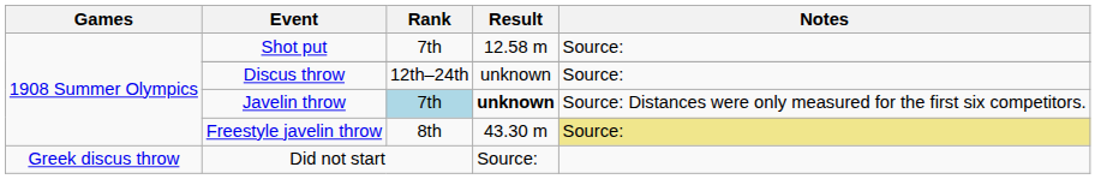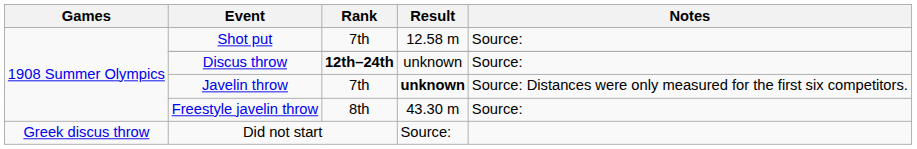Discus throw | Rank: normal -> bold
Javelin throw | Rank: lightblue background -> no background
Freestyle javelin throw | Notes: khaki background -> no background
